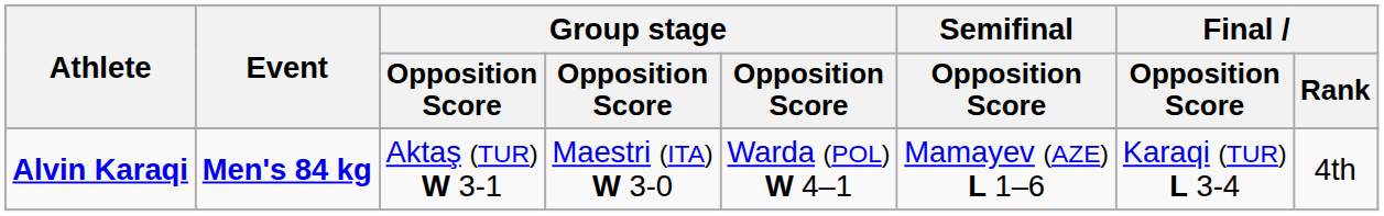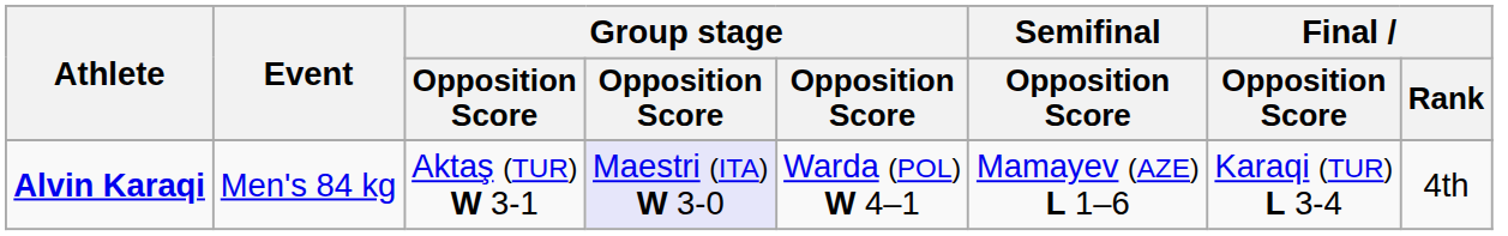Alvin Karaqi | Event: bold -> normal
Alvin Karaqi | column 4: no background -> lavender background
